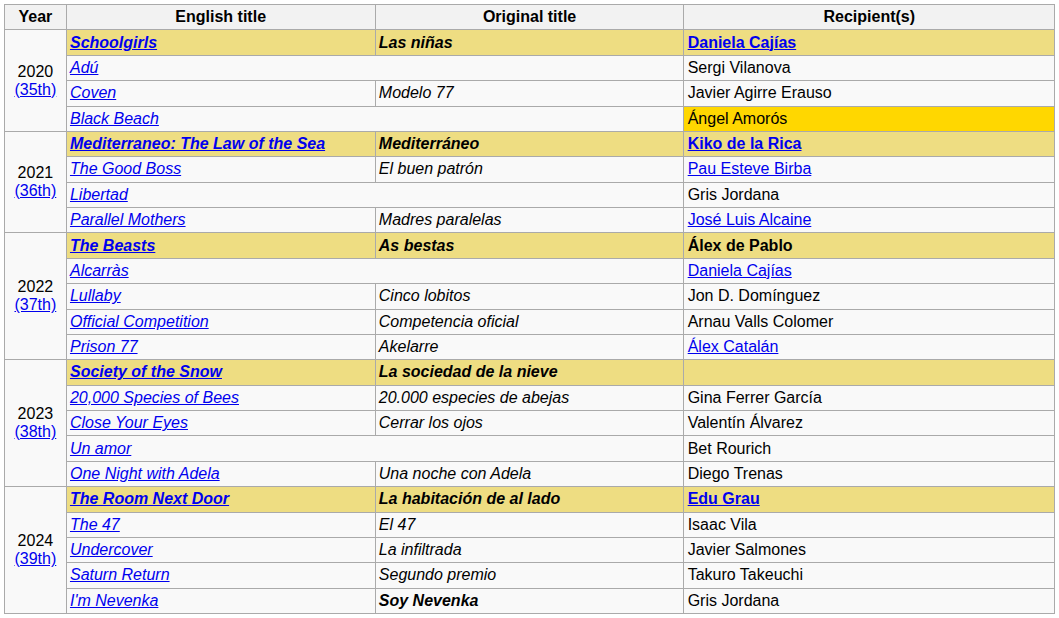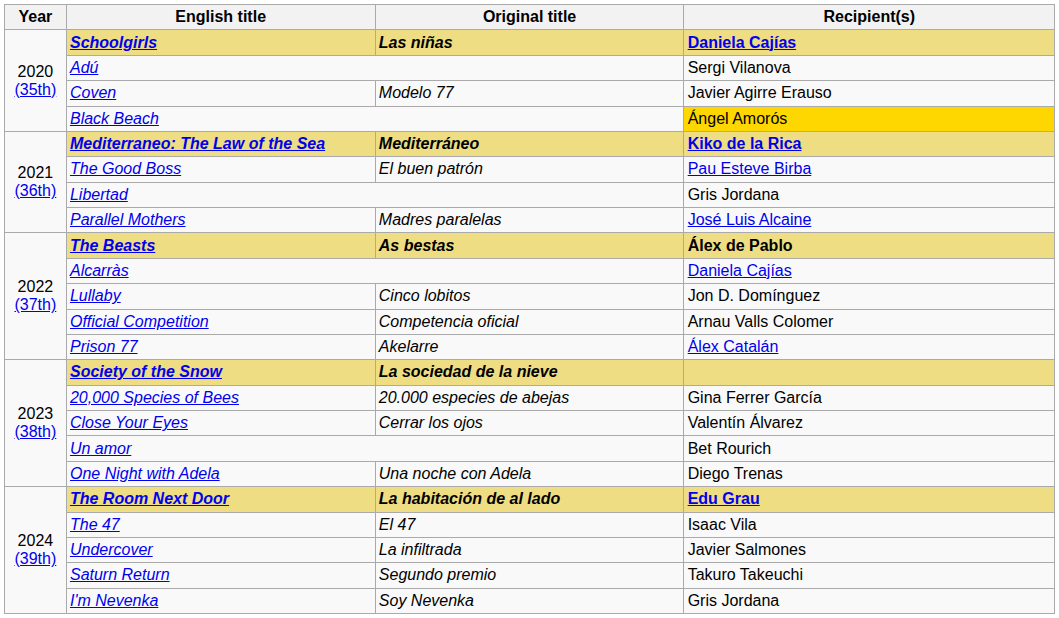I'm Nevenka | Original title: bold -> normal
